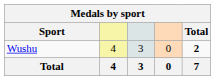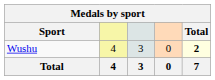Wushu | Total: no background -> lightyellow background
